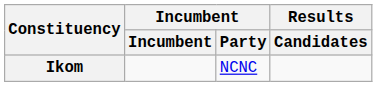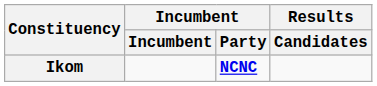Ikom | Incumbent / Party: normal -> bold
